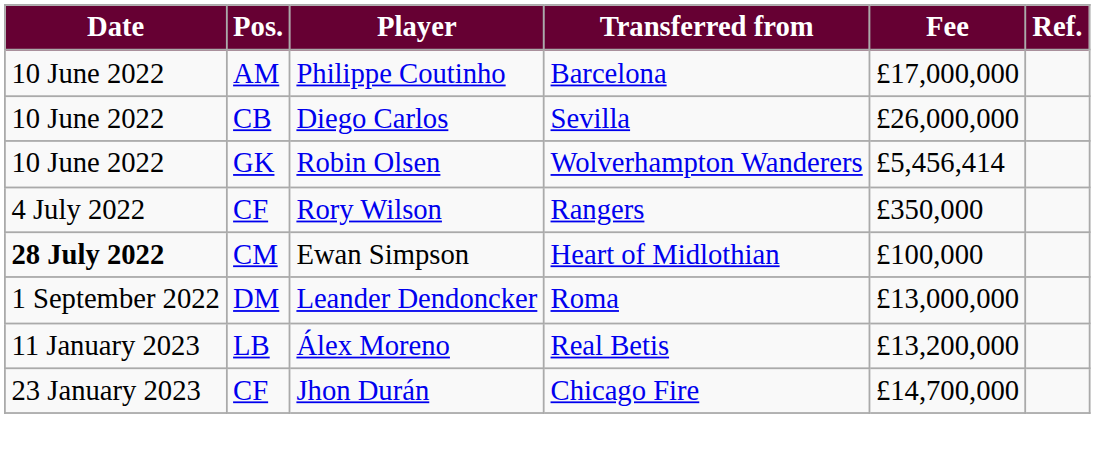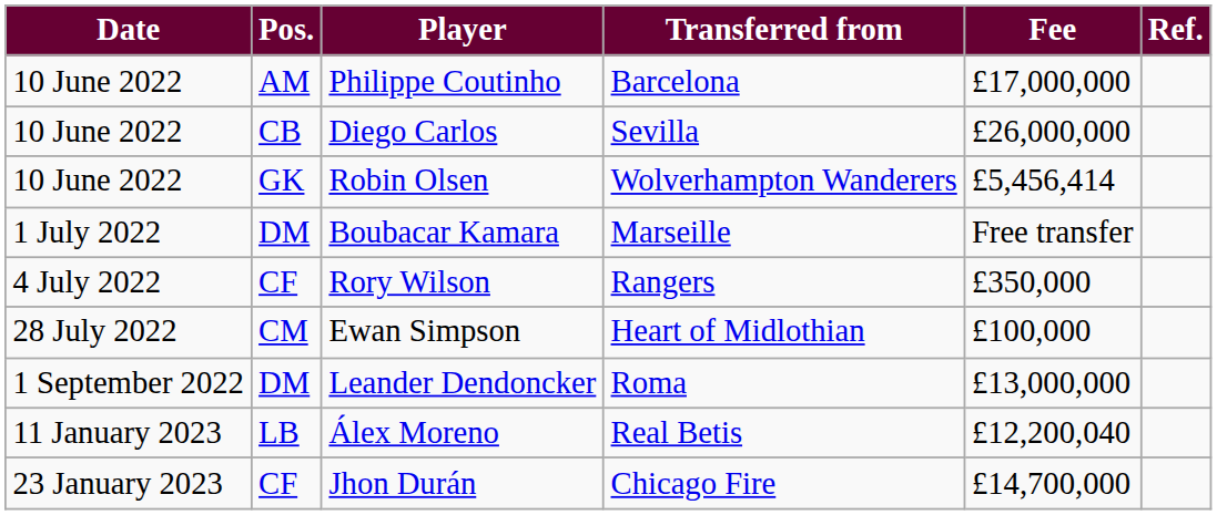+ row: 1 July 2022 | DM | Boubacar Kamara | Marseille | Free transfer
Ewan Simpson | Date: bold -> normal
Álex Moreno | Fee: £13,200,000 -> £12,200,040
